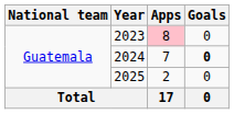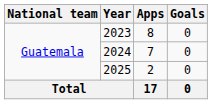2023 | Apps: pink background -> no background
2024 | Goals: bold -> normal
